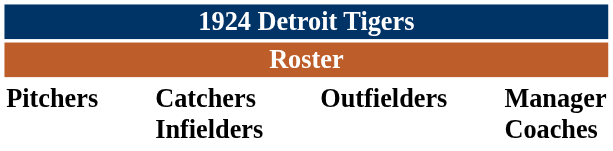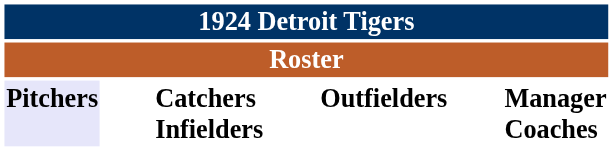Pitchers | column 1: no background -> lavender background
